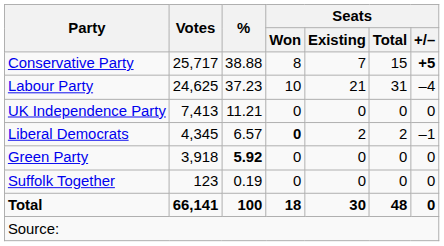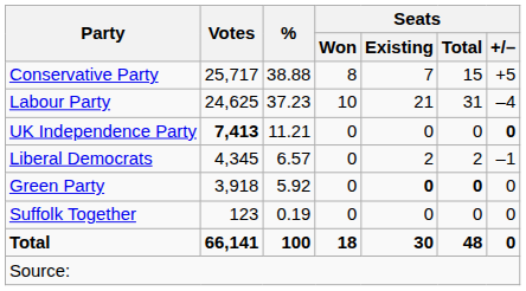Conservative Party | Seats / +/–: bold -> normal
UK Independence Party | Votes: normal -> bold
UK Independence Party | Seats / +/–: normal -> bold
Liberal Democrats | Seats / Won: bold -> normal
Green Party | %: bold -> normal
Green Party | Seats / Existing: normal -> bold
Green Party | Seats / Total: normal -> bold
